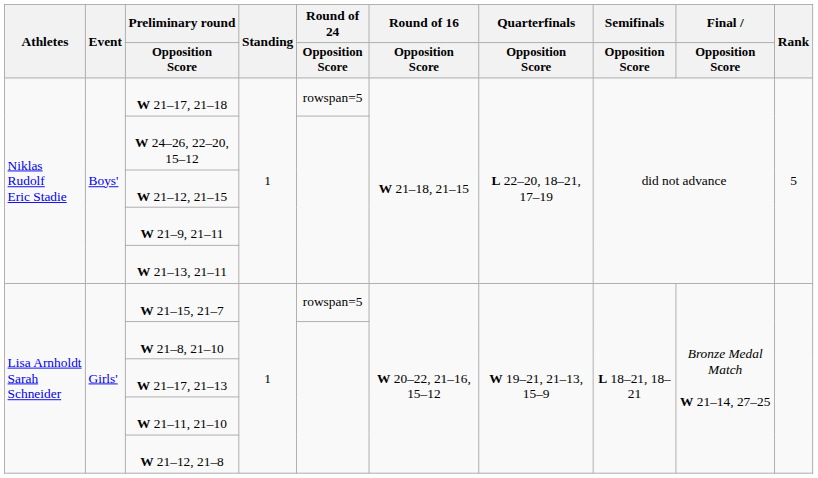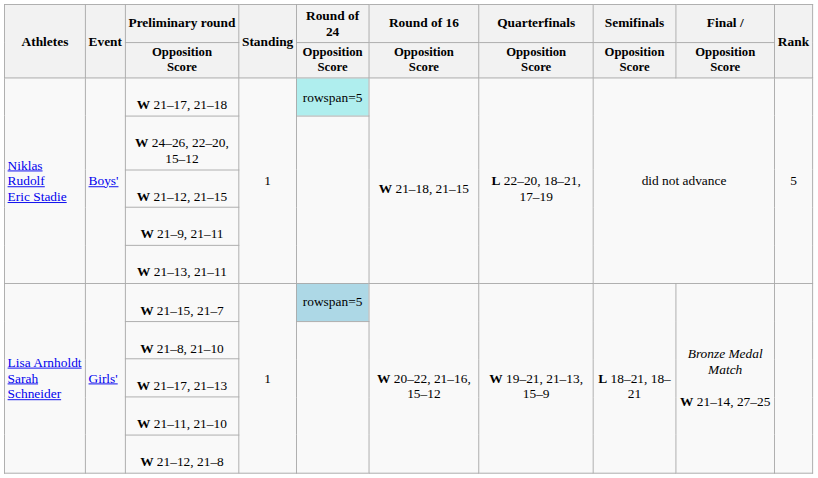W 21–17, 21–18 | Round of 24 / Opposition Score: no background -> paleturquoise background
W 21–15, 21–7 | Round of 24 / Opposition Score: no background -> lightblue background
